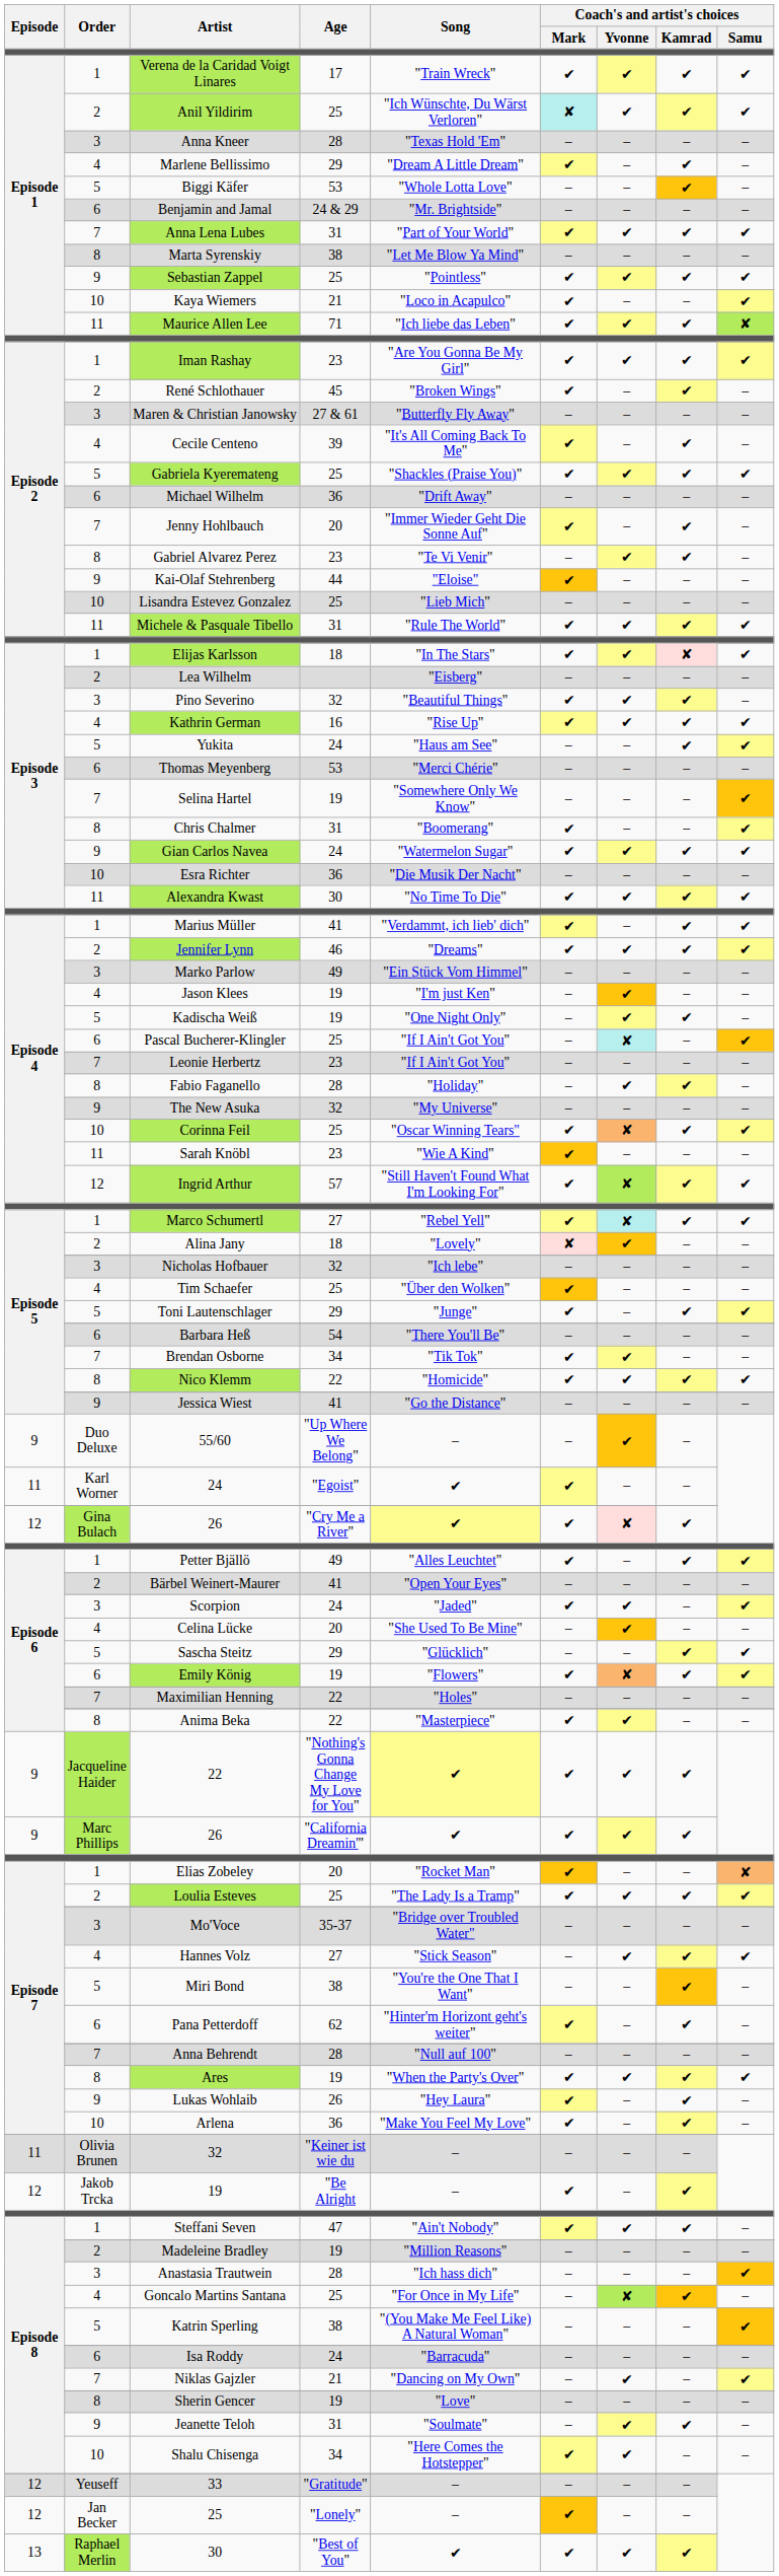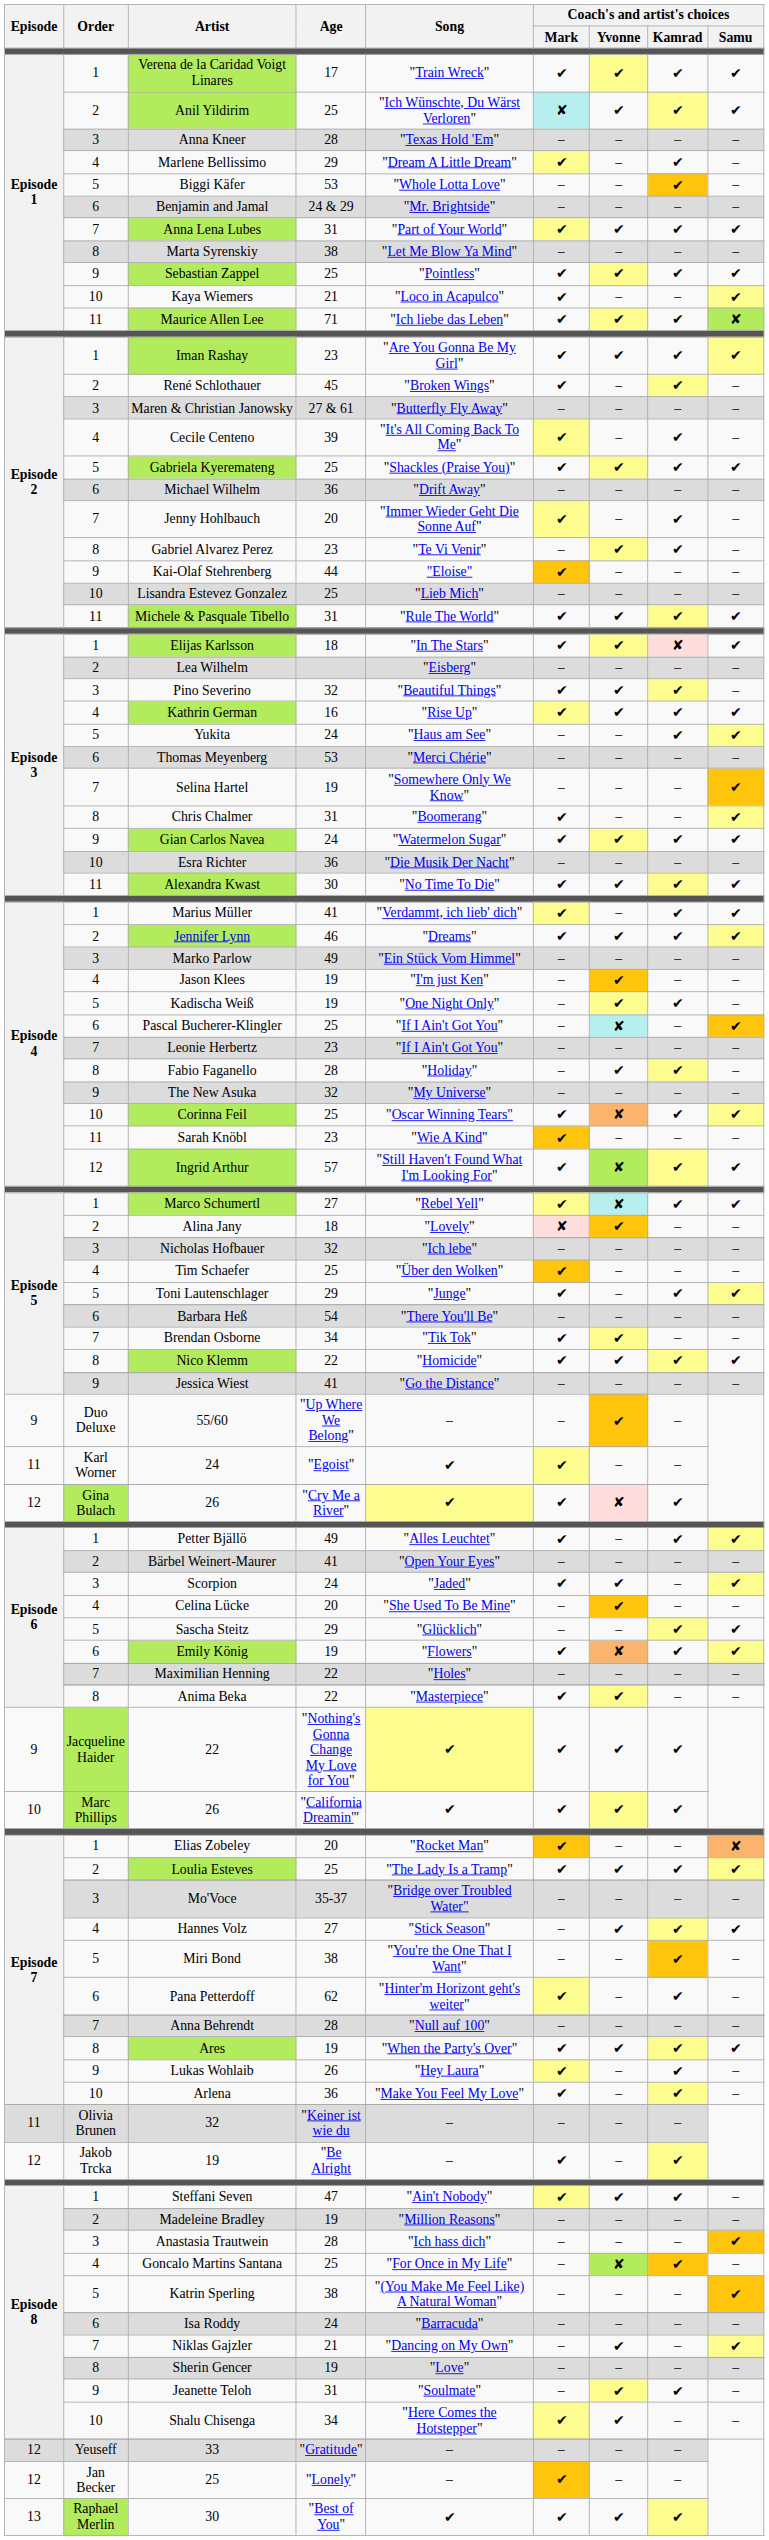26 / "California Dreamin'" | Episode: 9 -> 10
